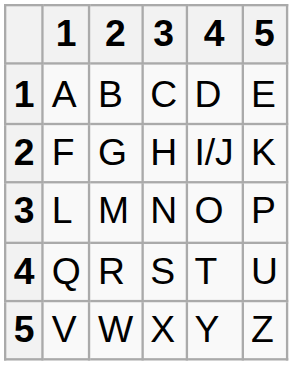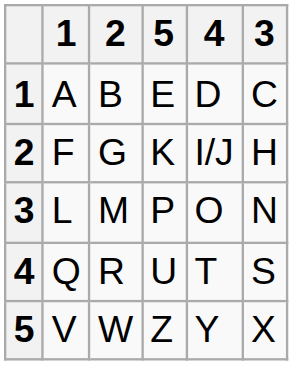columns swapped: 3 <-> 5
